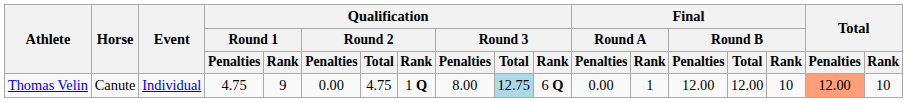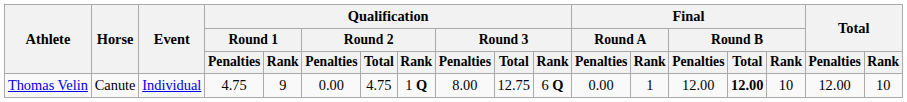Thomas Velin | Qualification / Round 3 / Total: lightblue background -> no background
Thomas Velin | Final / Round B / Total: normal -> bold
Thomas Velin | Total / Penalties: lightsalmon background -> no background
